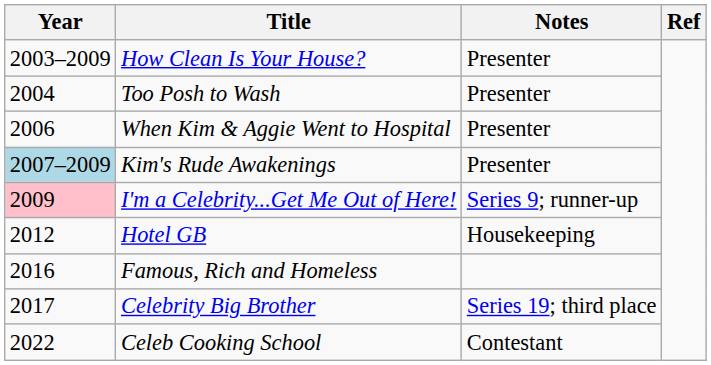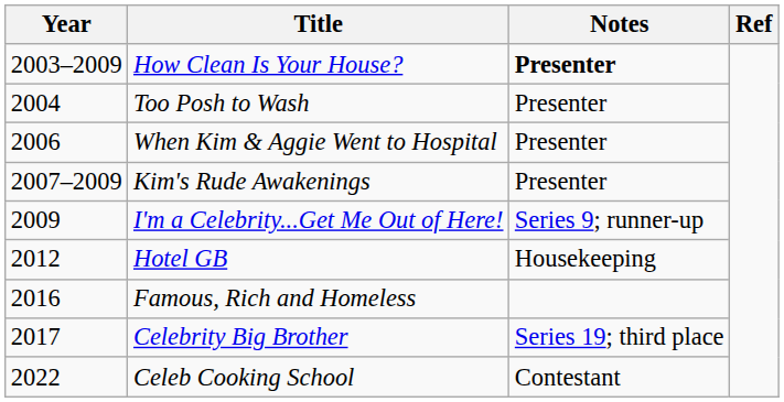How Clean Is Your House? | Notes: normal -> bold
Kim's Rude Awakenings | Year: lightblue background -> no background
I'm a Celebrity...Get Me Out of Here! | Year: pink background -> no background
